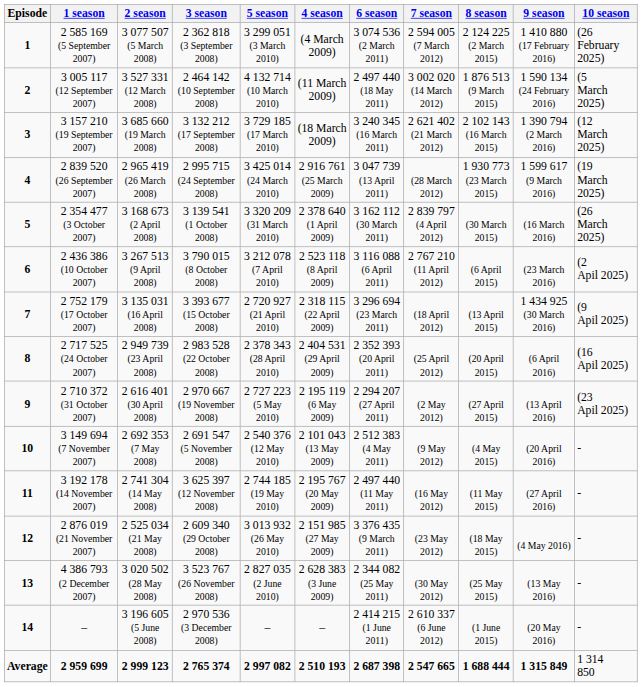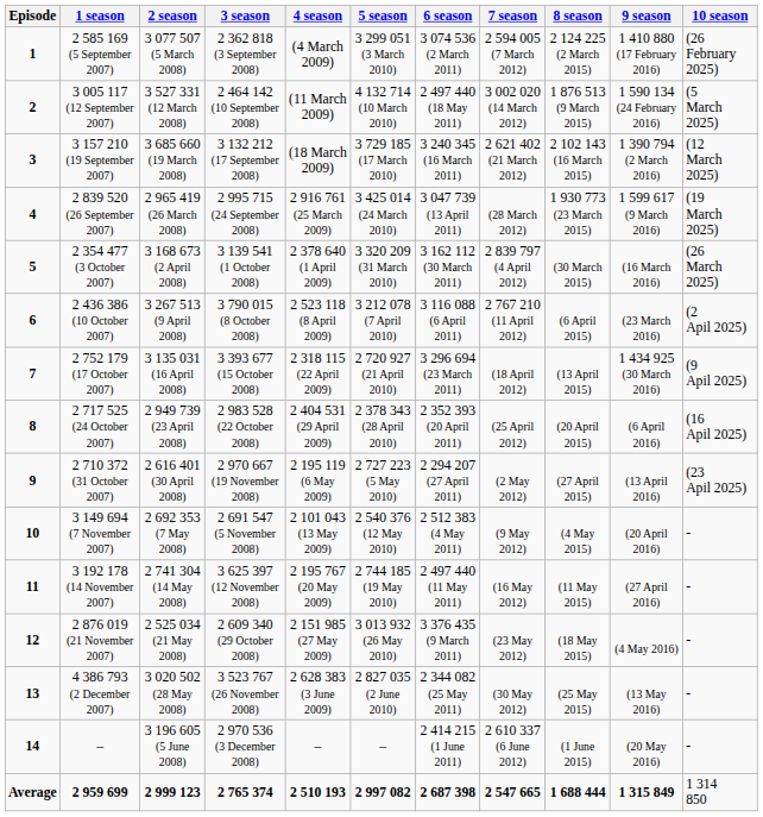columns swapped: 4 season <-> 5 season
